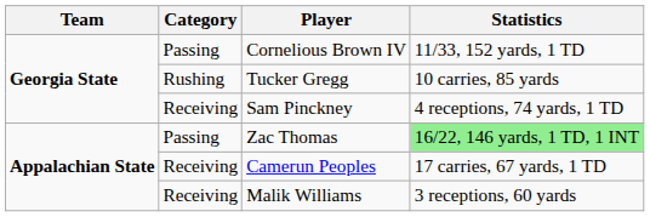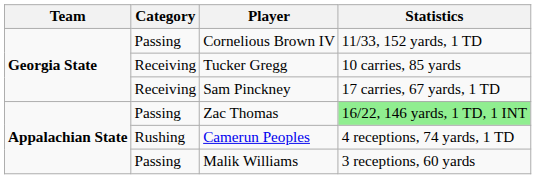Tucker Gregg | Category: Rushing -> Receiving
Sam Pinckney | Statistics: 4 receptions, 74 yards, 1 TD -> 17 carries, 67 yards, 1 TD
Camerun Peoples | Category: Receiving -> Rushing
Camerun Peoples | Statistics: 17 carries, 67 yards, 1 TD -> 4 receptions, 74 yards, 1 TD
Malik Williams | Category: Receiving -> Passing
